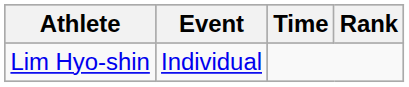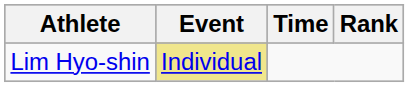Lim Hyo-shin | Event: no background -> khaki background
